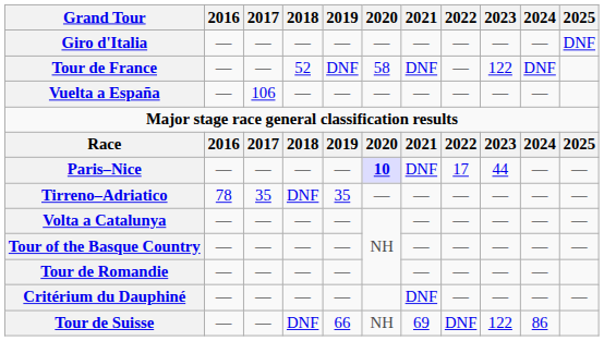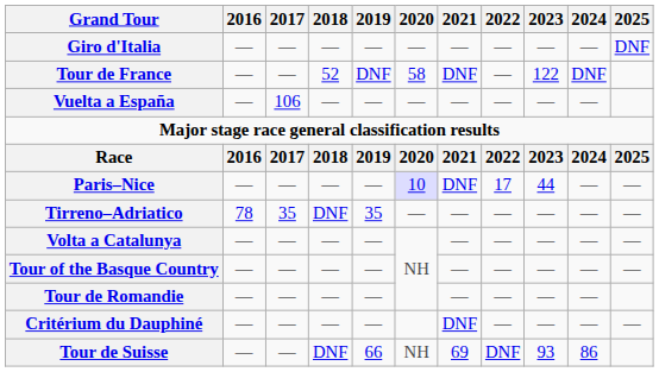Paris–Nice | 2020: bold -> normal
Tour de Suisse | 2023: 122 -> 93
